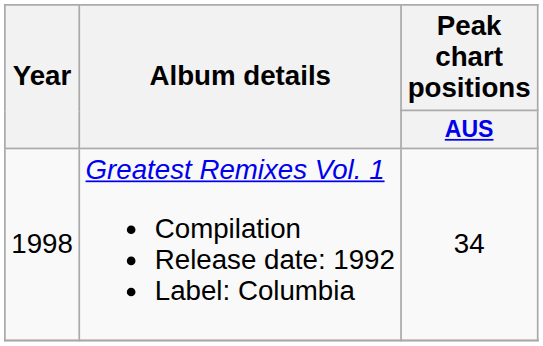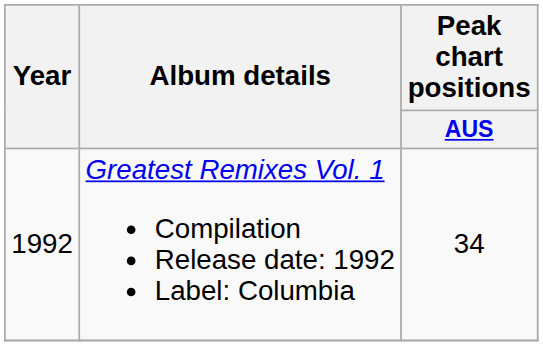row 3 | Year: 1998 -> 1992
